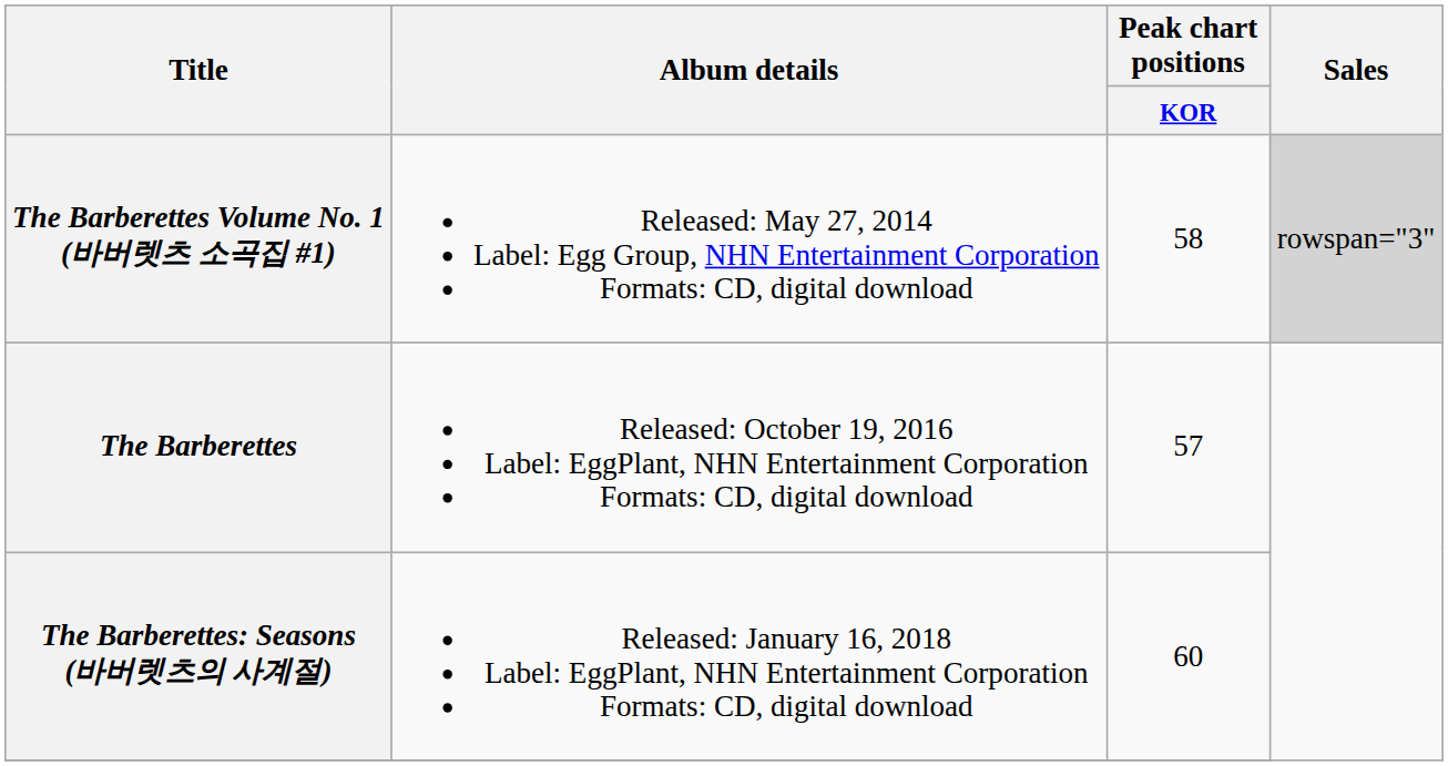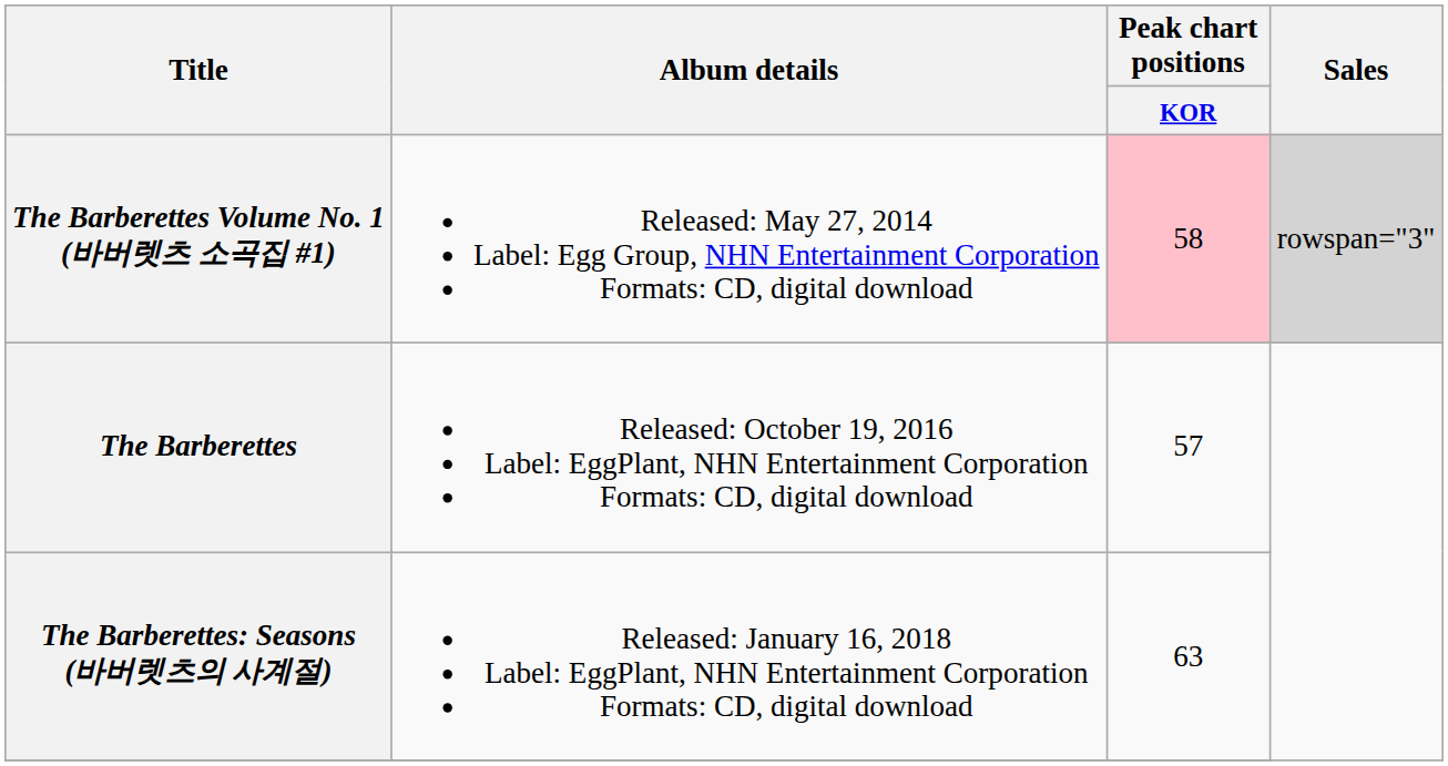The Barberettes Volume No. 1 (바버렛츠 소곡집 #1) | Peak chart positions / KOR: no background -> pink background
The Barberettes: Seasons (바버렛츠의 사계절) | Peak chart positions / KOR: 60 -> 63
